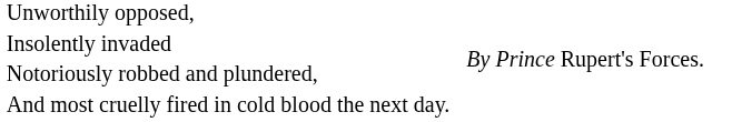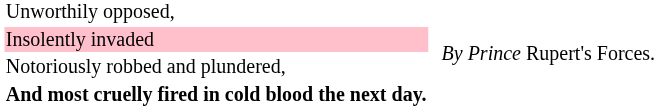Insolently invaded | column 1: no background -> pink background
And most cruelly fired in cold blood the next day. | column 1: normal -> bold
